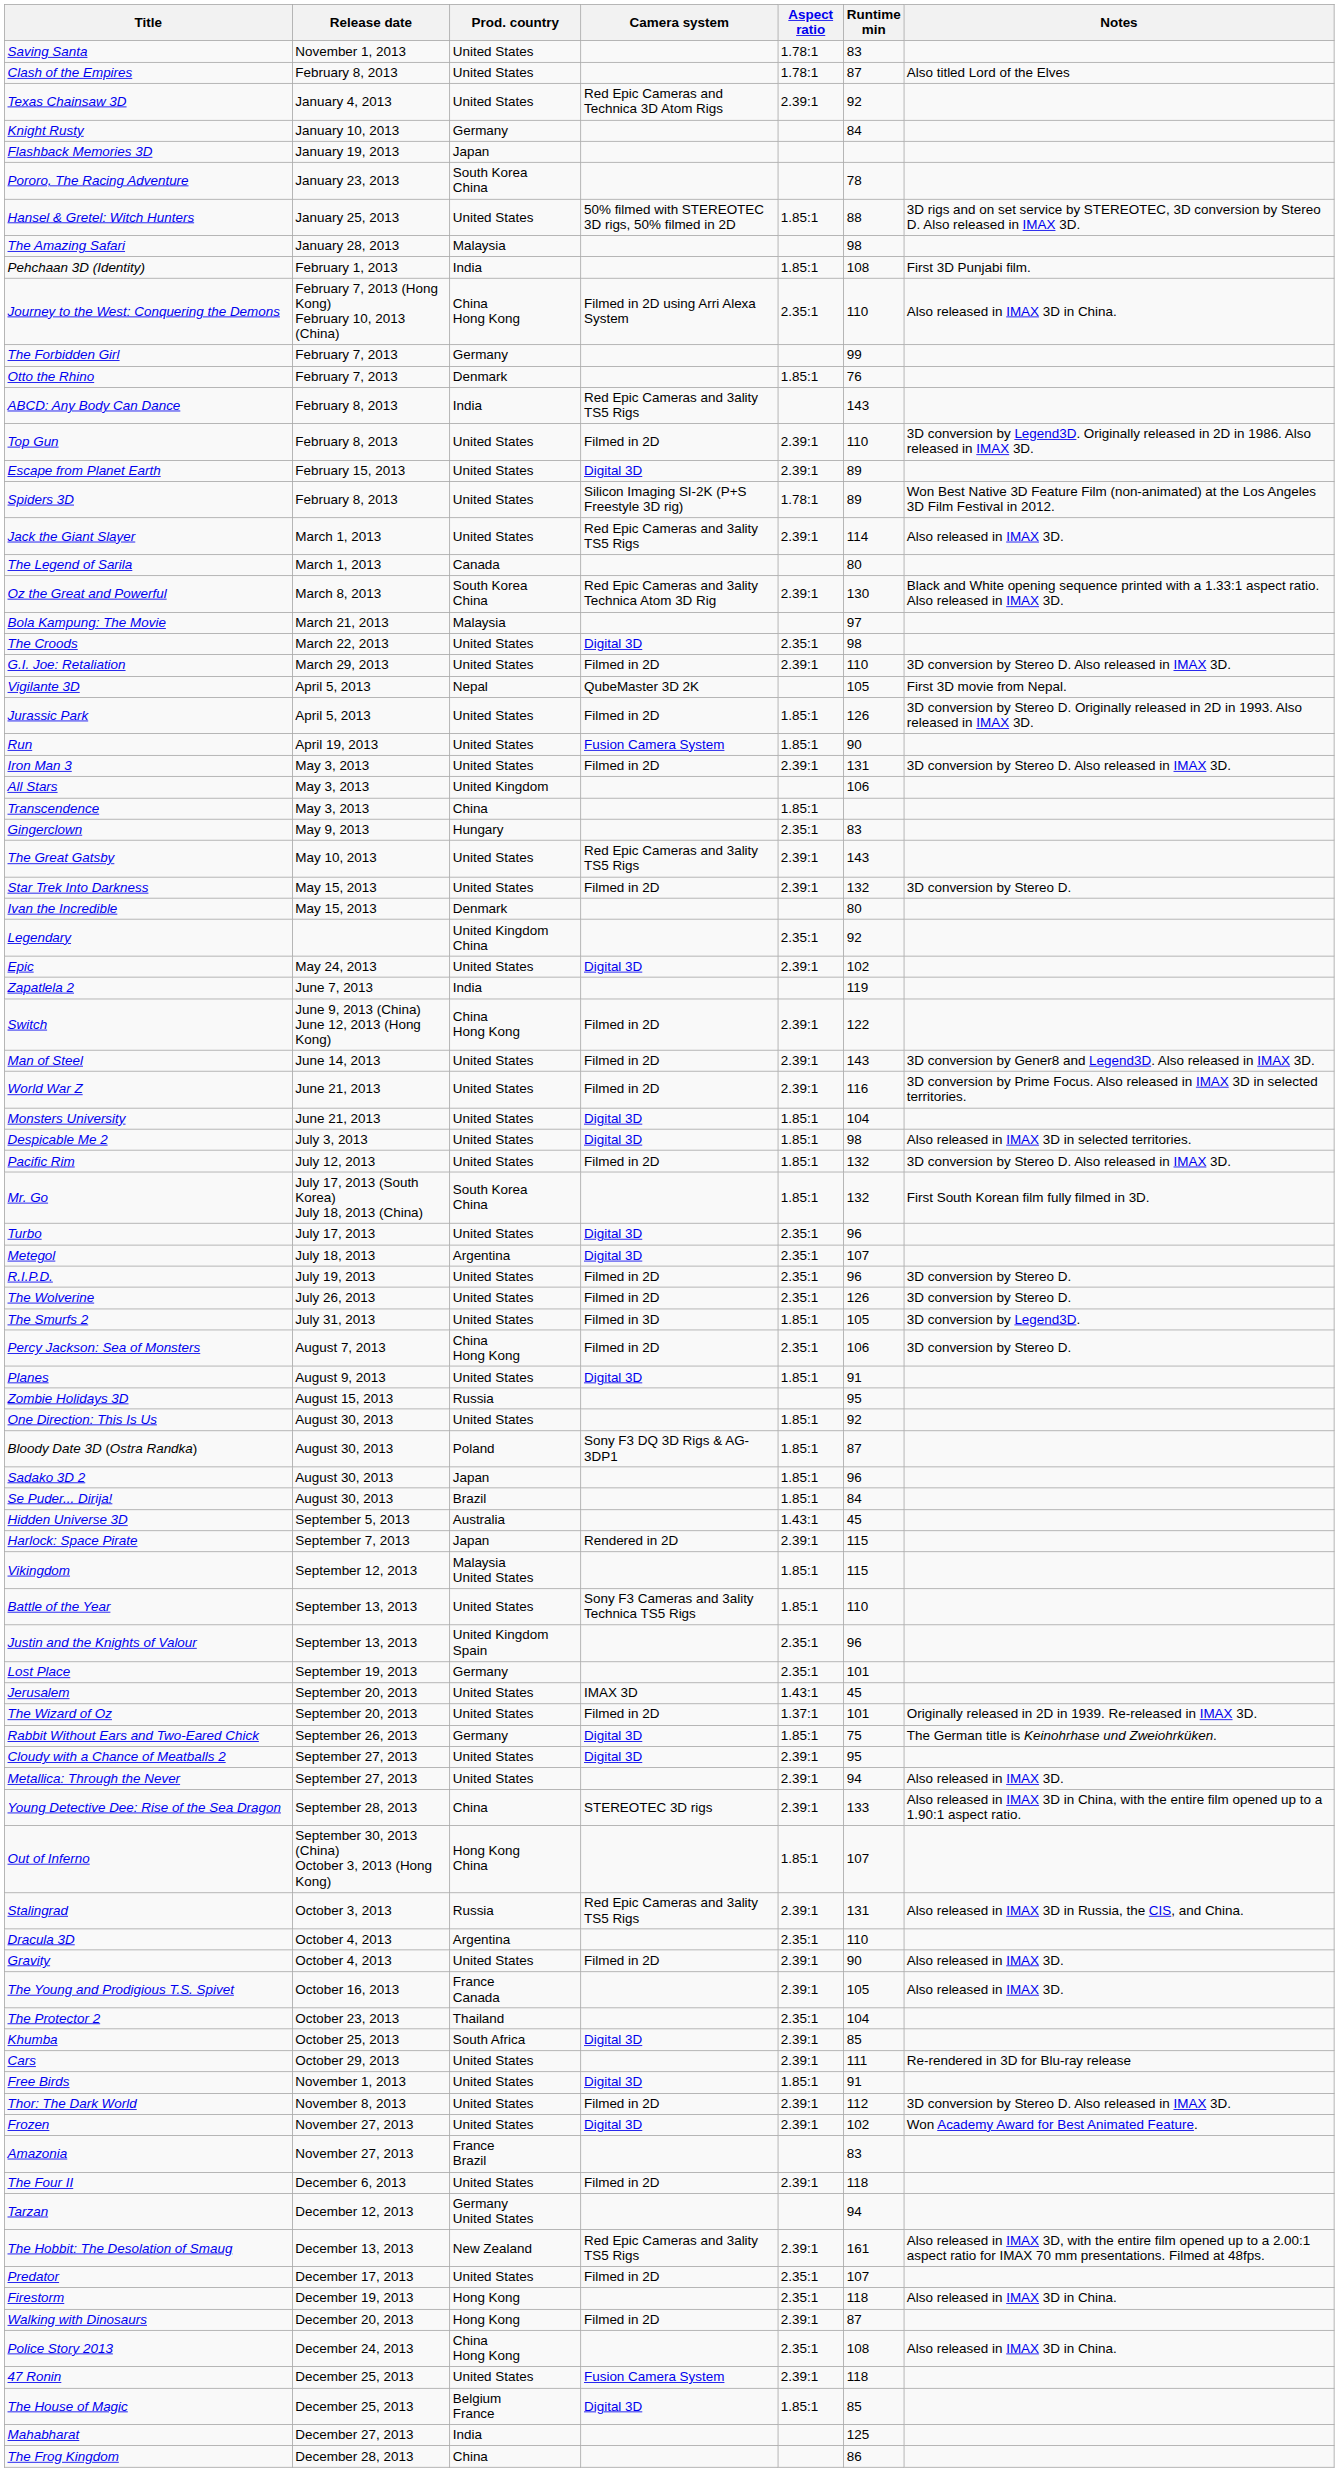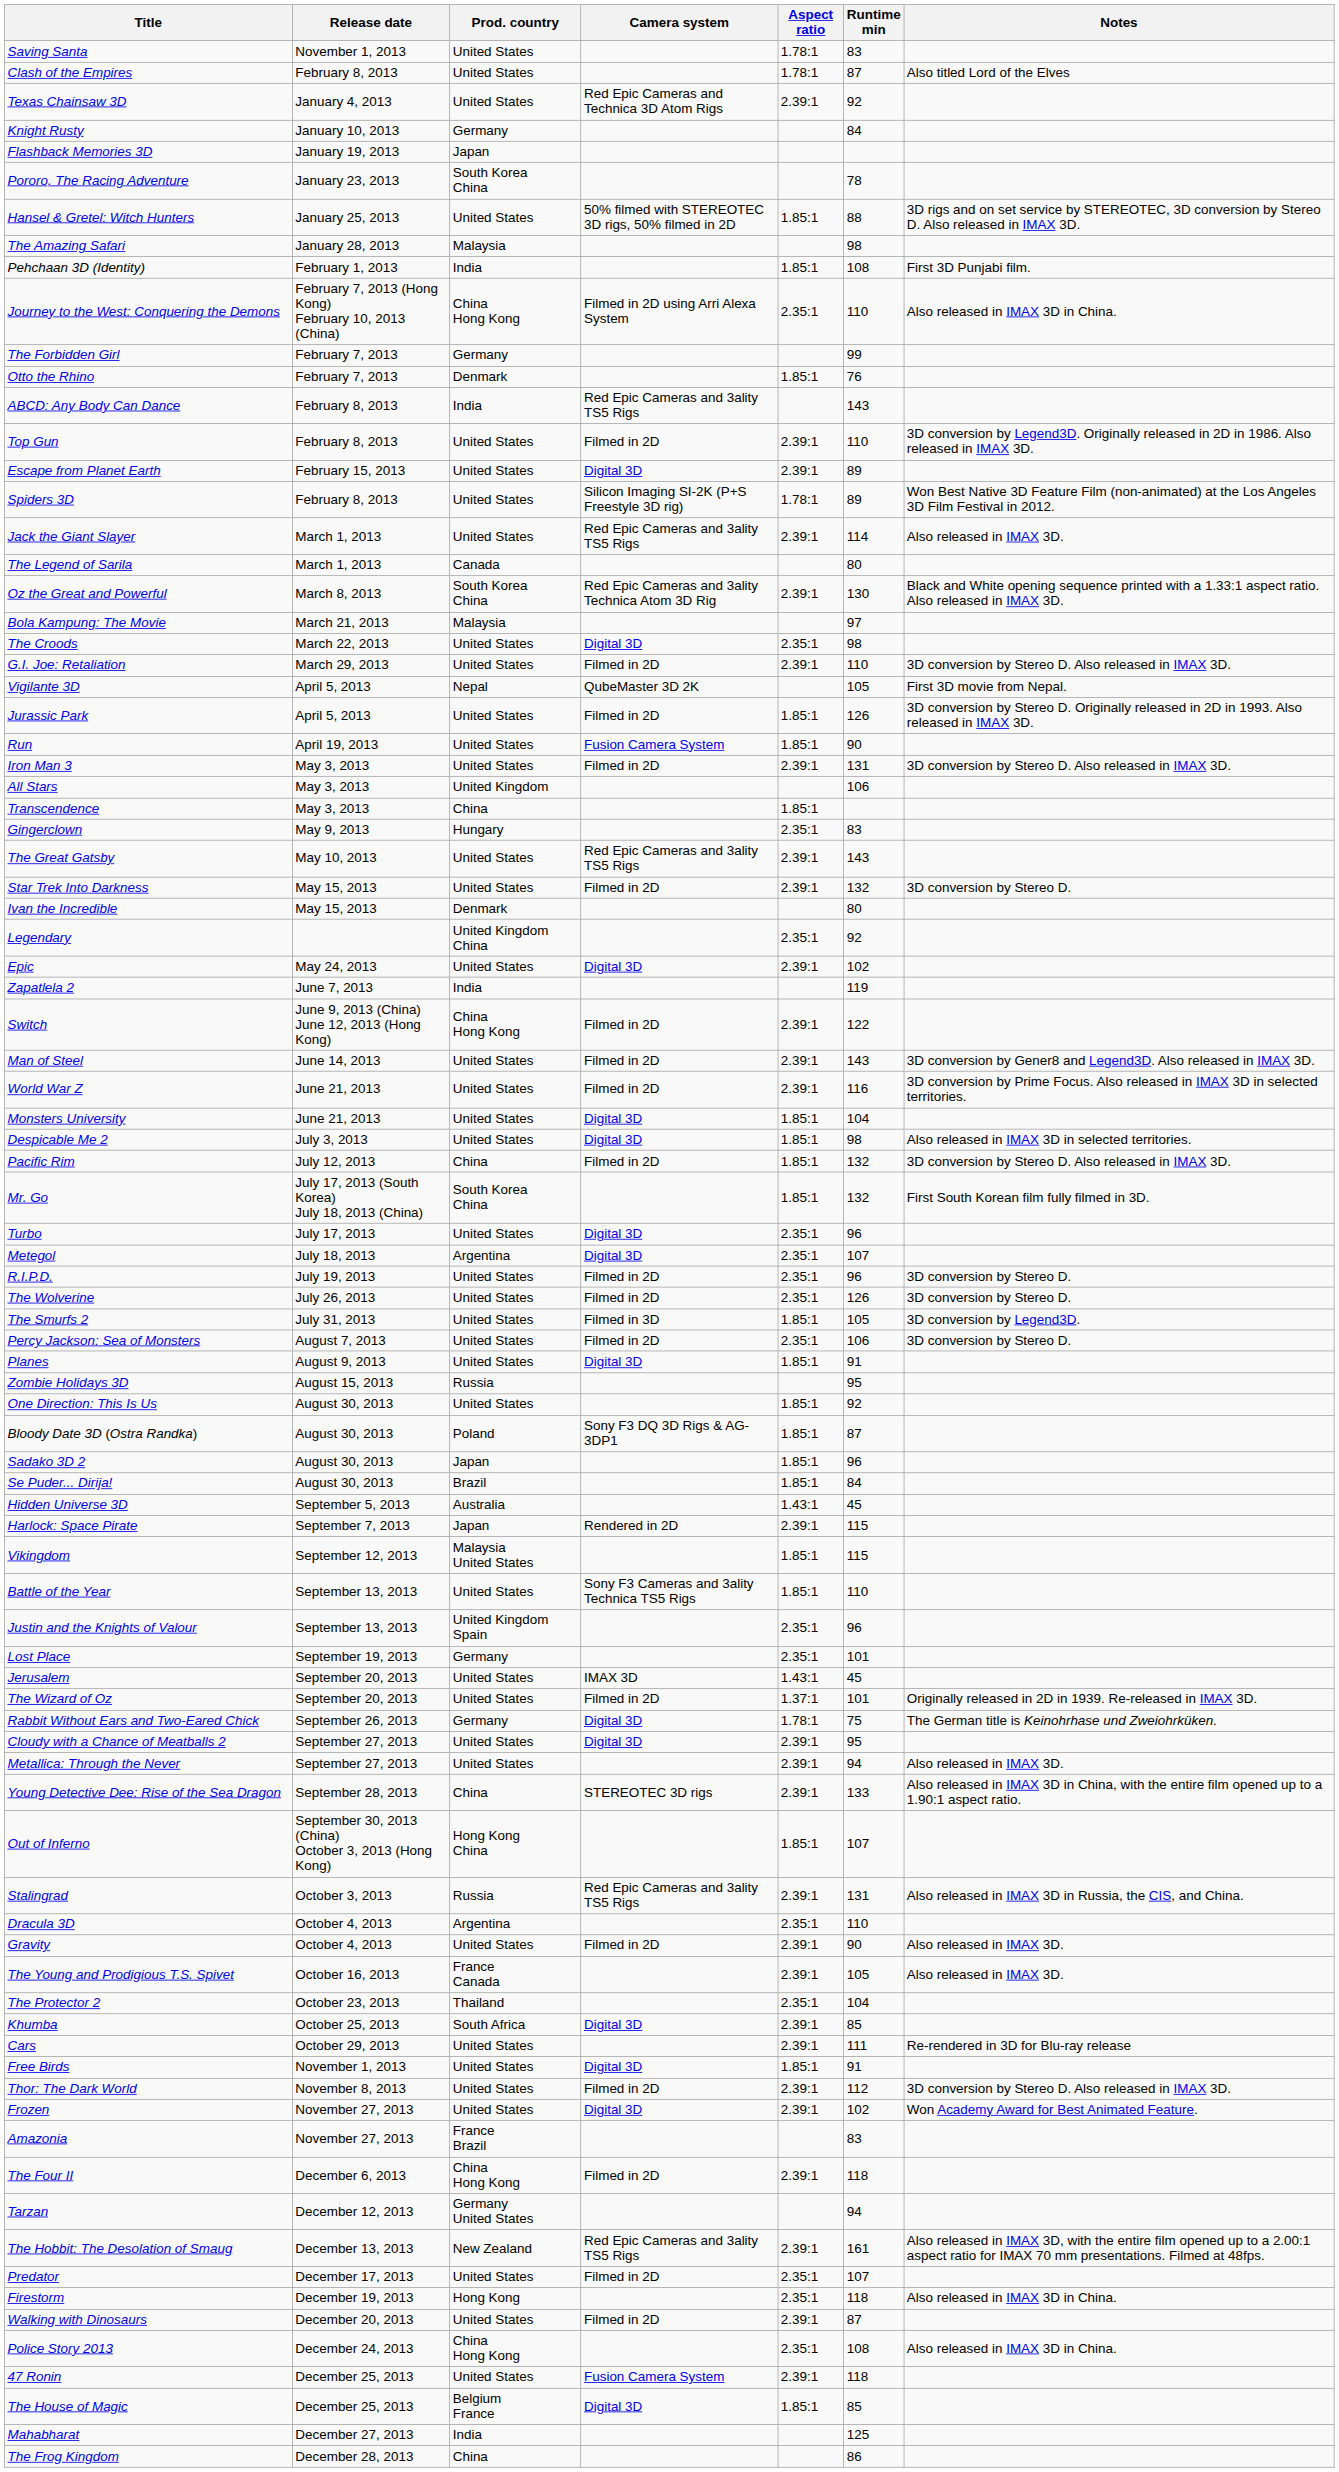Pacific Rim | Prod. country: United States -> China
Percy Jackson: Sea of Monsters | Prod. country: China Hong Kong -> United States
Rabbit Without Ears and Two-Eared Chick | Aspect ratio: 1.85:1 -> 1.78:1
The Four II | Prod. country: United States -> China Hong Kong
Walking with Dinosaurs | Prod. country: Hong Kong -> United States
